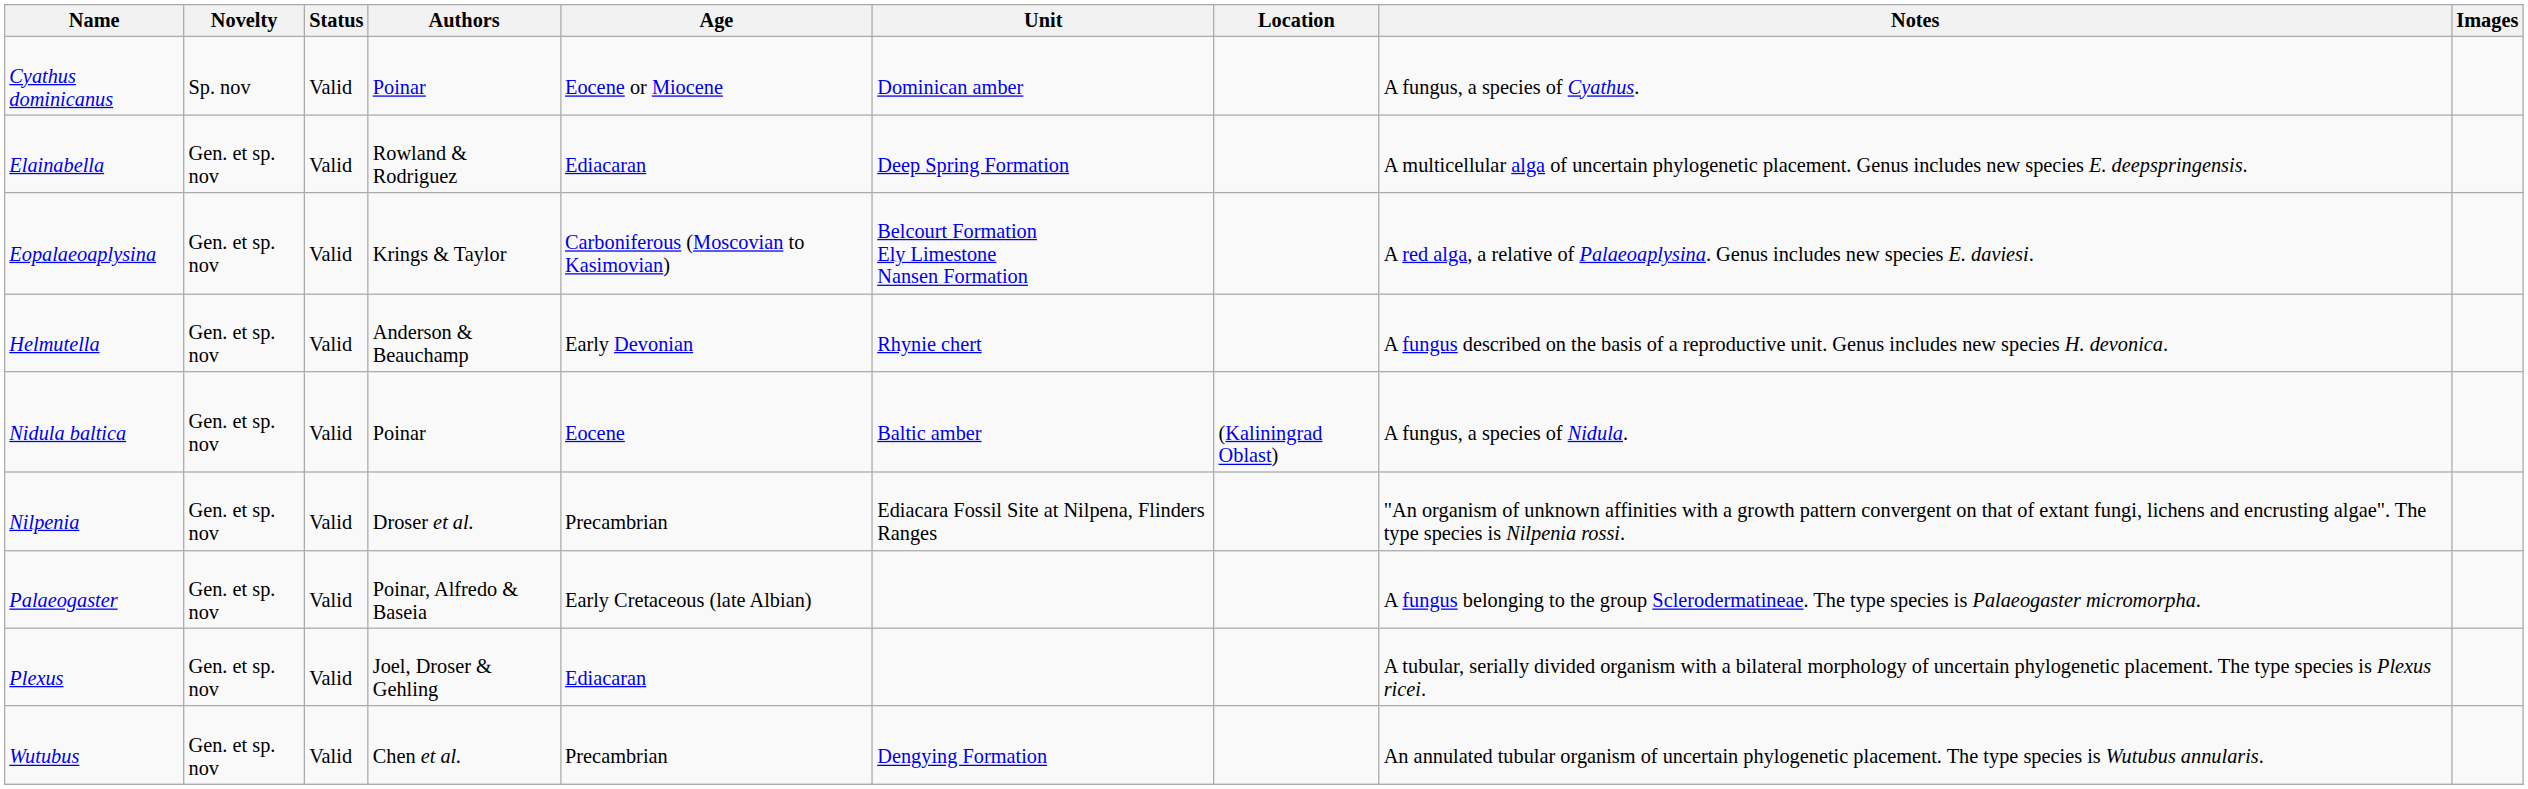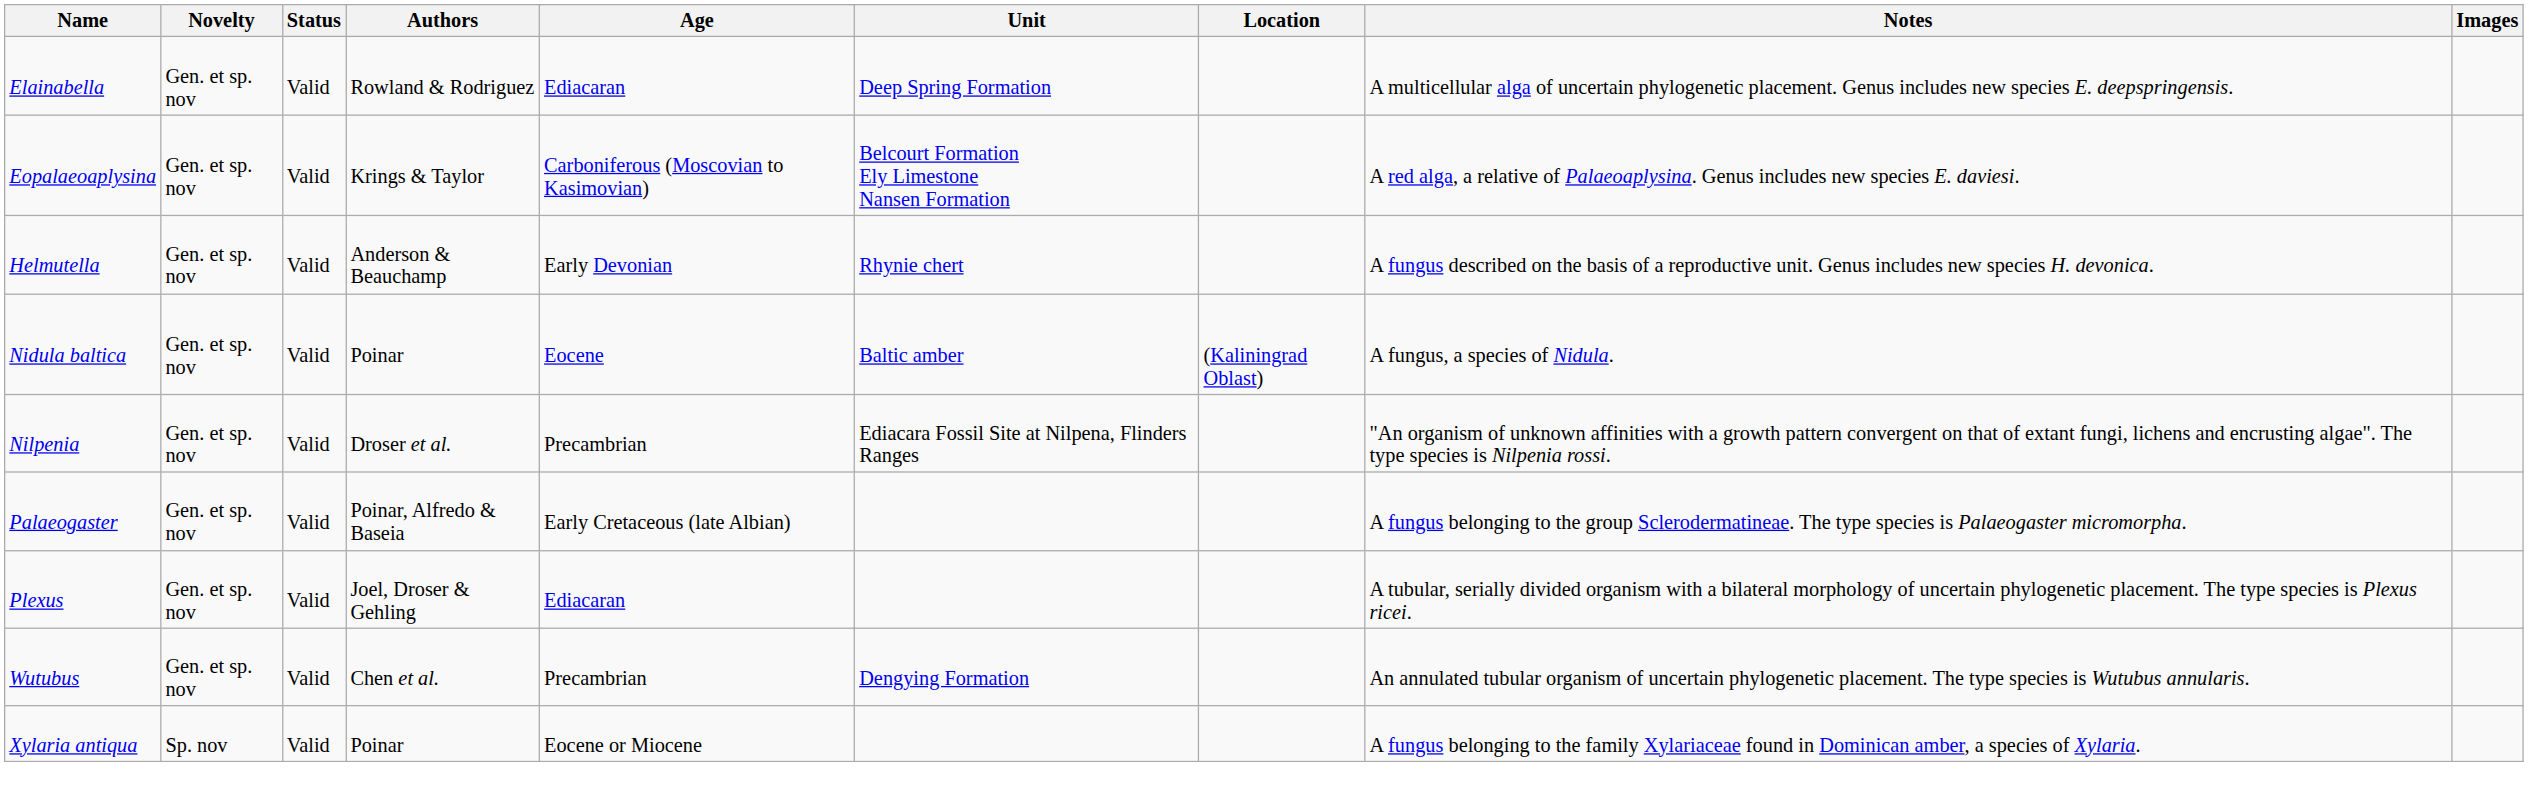- row: Cyathus dominicanus | Sp. nov | Valid | Poinar | Eocene or Miocene | Dominican amber | A fungus, a species of Cyathus.
+ row: Xylaria antiqua | Sp. nov | Valid | Poinar | Eocene or Miocene | A fungus belonging to the family Xylariaceae found in Dominican amber, a species of Xylaria.
